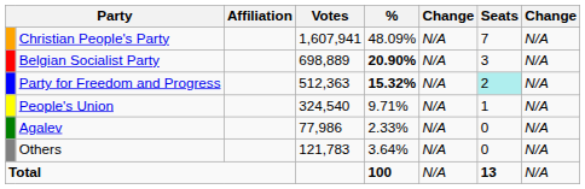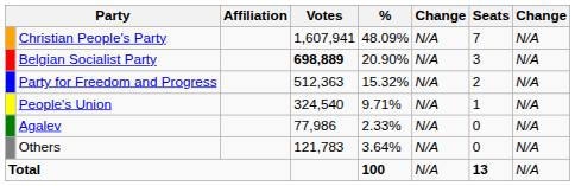Belgian Socialist Party | Votes: normal -> bold
Belgian Socialist Party | %: bold -> normal
Party for Freedom and Progress | %: bold -> normal
Party for Freedom and Progress | Seats: paleturquoise background -> no background
